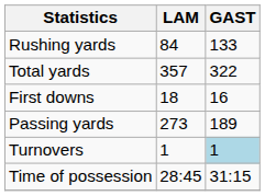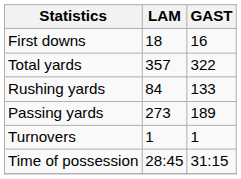rows swapped: First downs <-> Rushing yards
Turnovers | GAST: lightblue background -> no background
